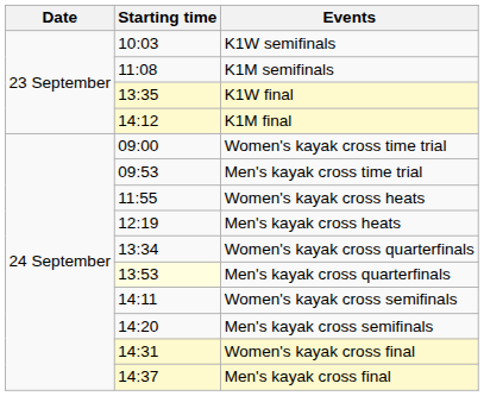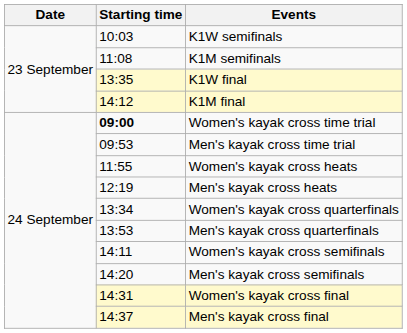Women's kayak cross time trial | Starting time: normal -> bold
Men's kayak cross quarterfinals | Starting time: lightyellow background -> no background
